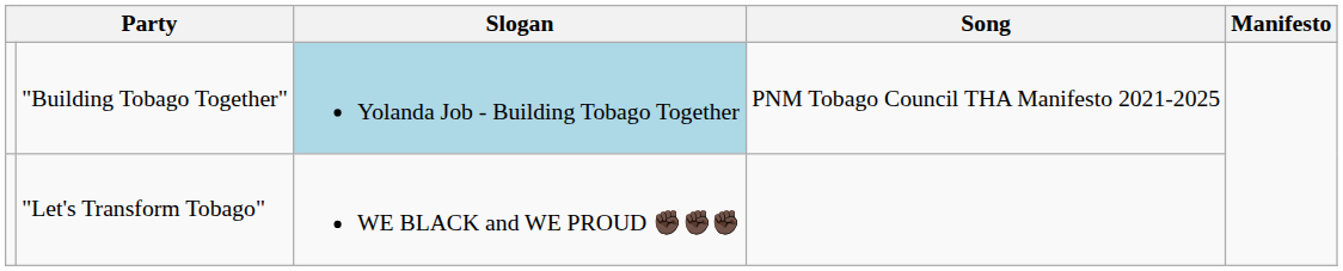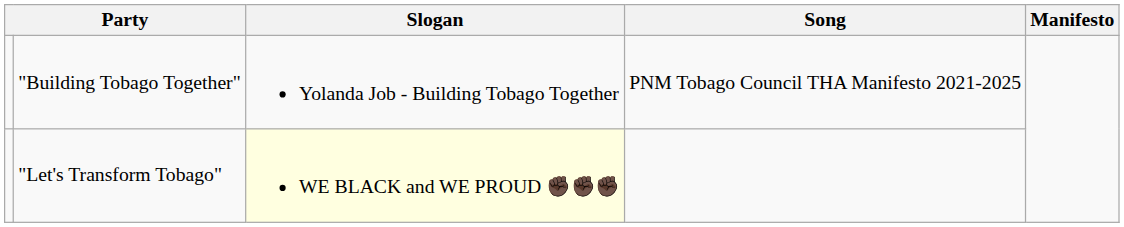"Building Tobago Together" | Slogan: lightblue background -> no background
"Let's Transform Tobago" | Slogan: no background -> lightyellow background
